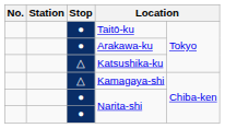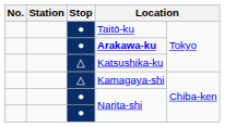Arakawa-ku | column 4: normal -> bold
